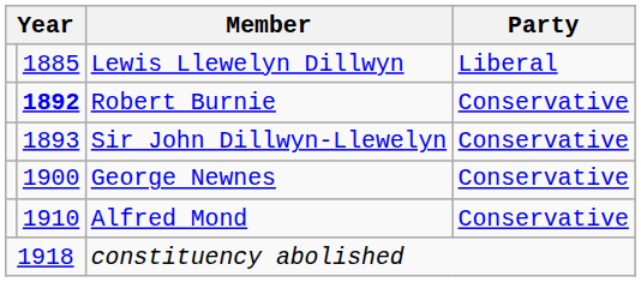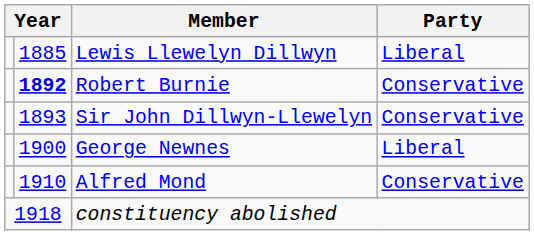George Newnes | Party: Conservative -> Liberal
